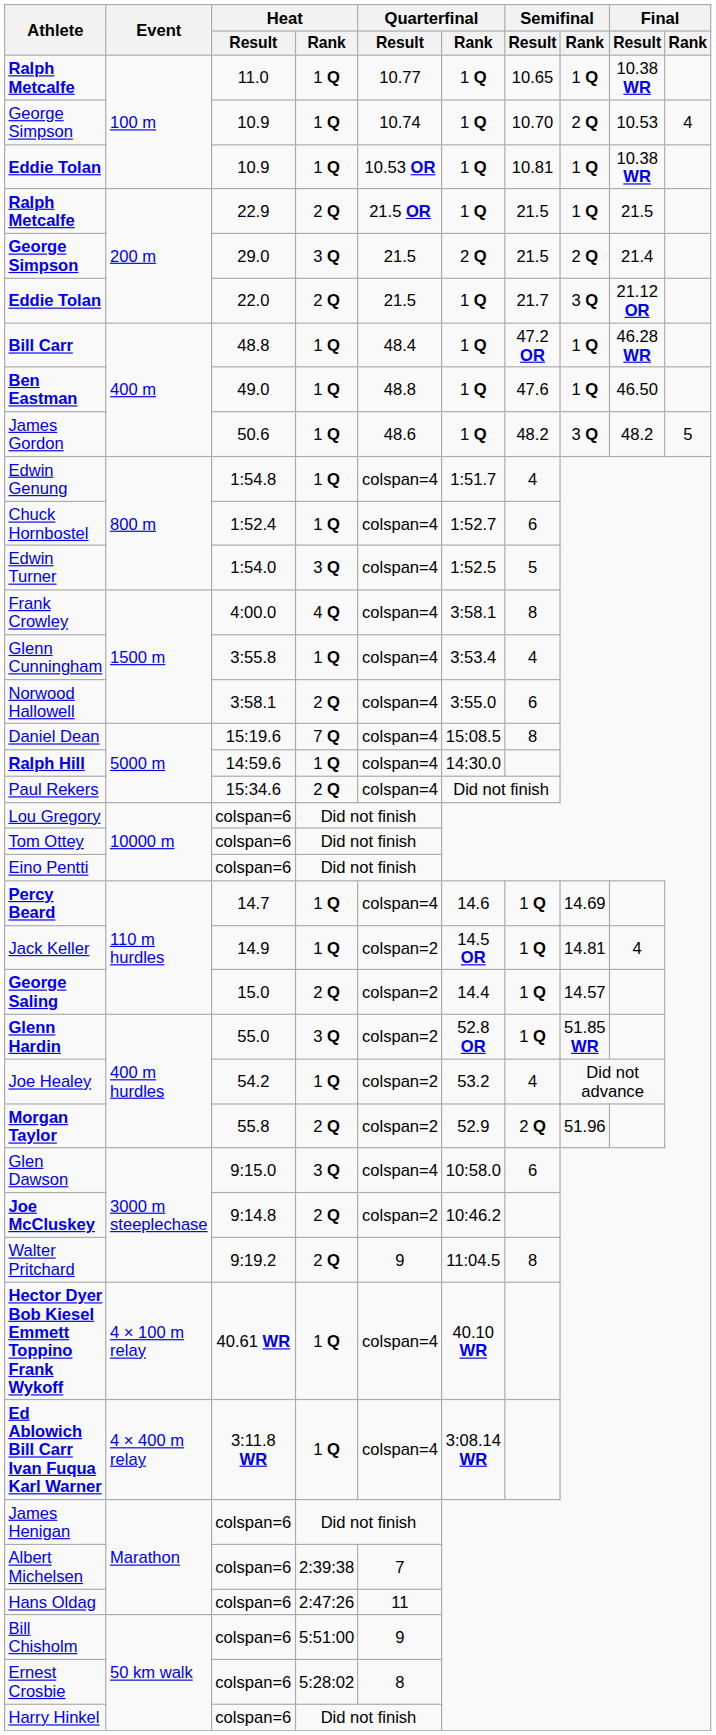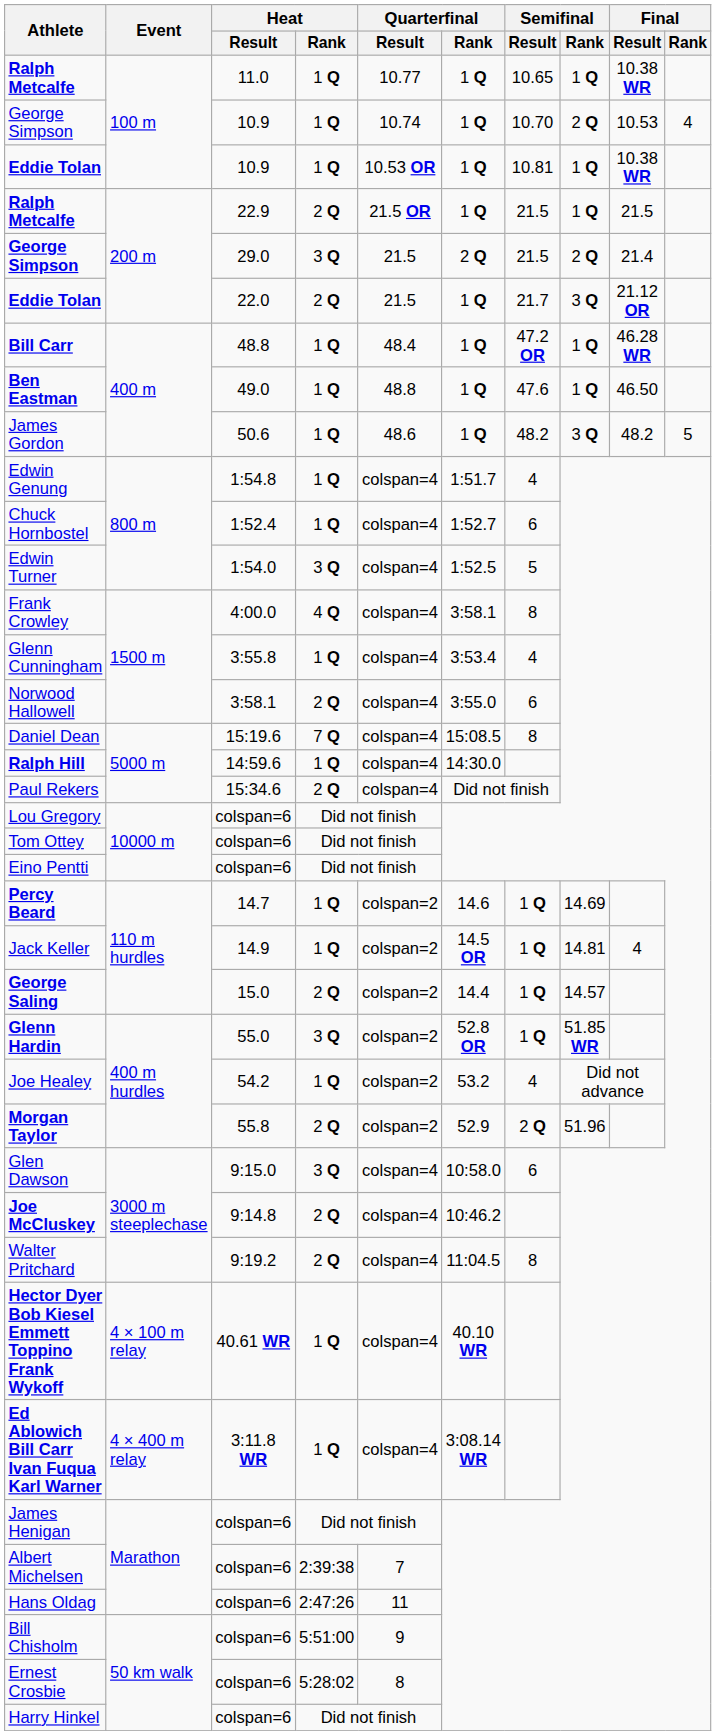Percy Beard | Quarterfinal / Result: colspan=4 -> colspan=2
Joe McCluskey | Quarterfinal / Result: colspan=2 -> colspan=4
Walter Pritchard | Quarterfinal / Result: 9 -> colspan=4
